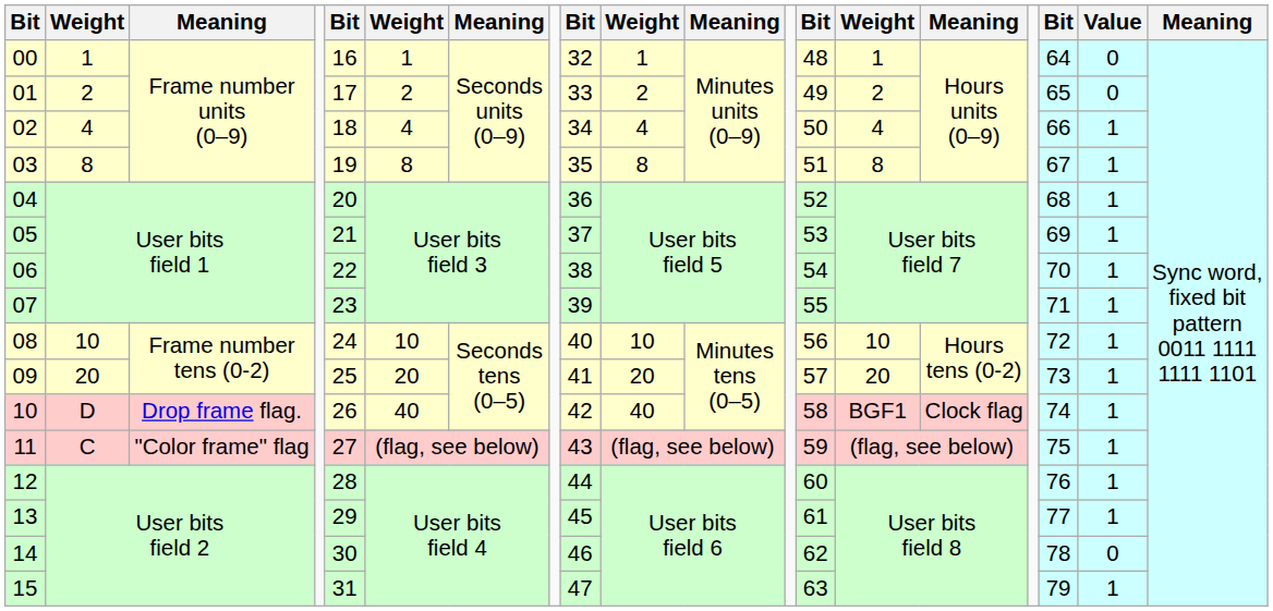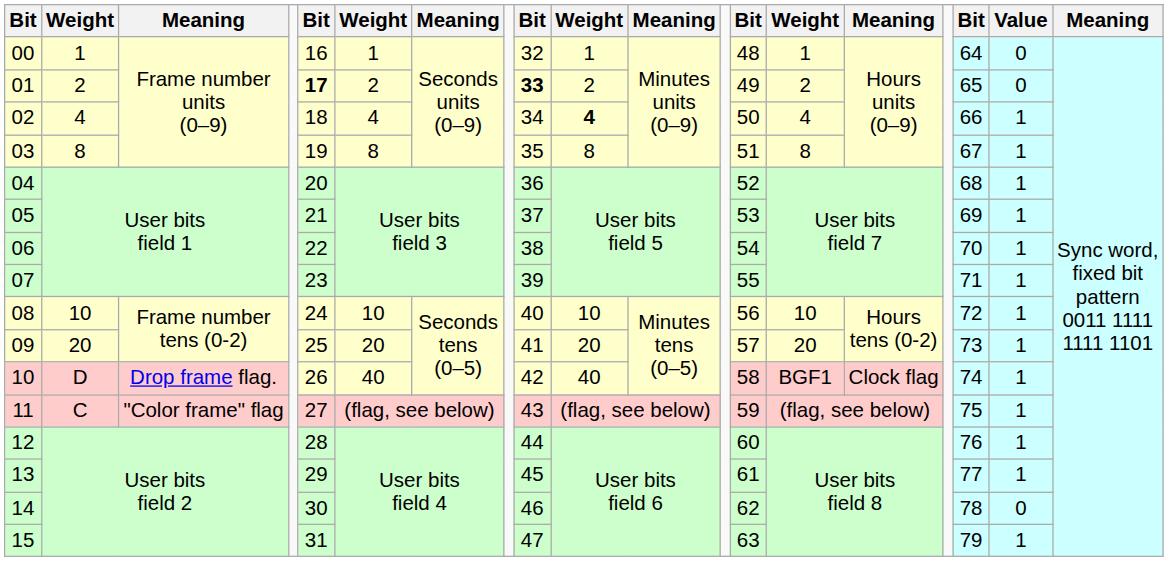01 | column 5: normal -> bold
01 | column 9: normal -> bold
02 | column 10: normal -> bold
